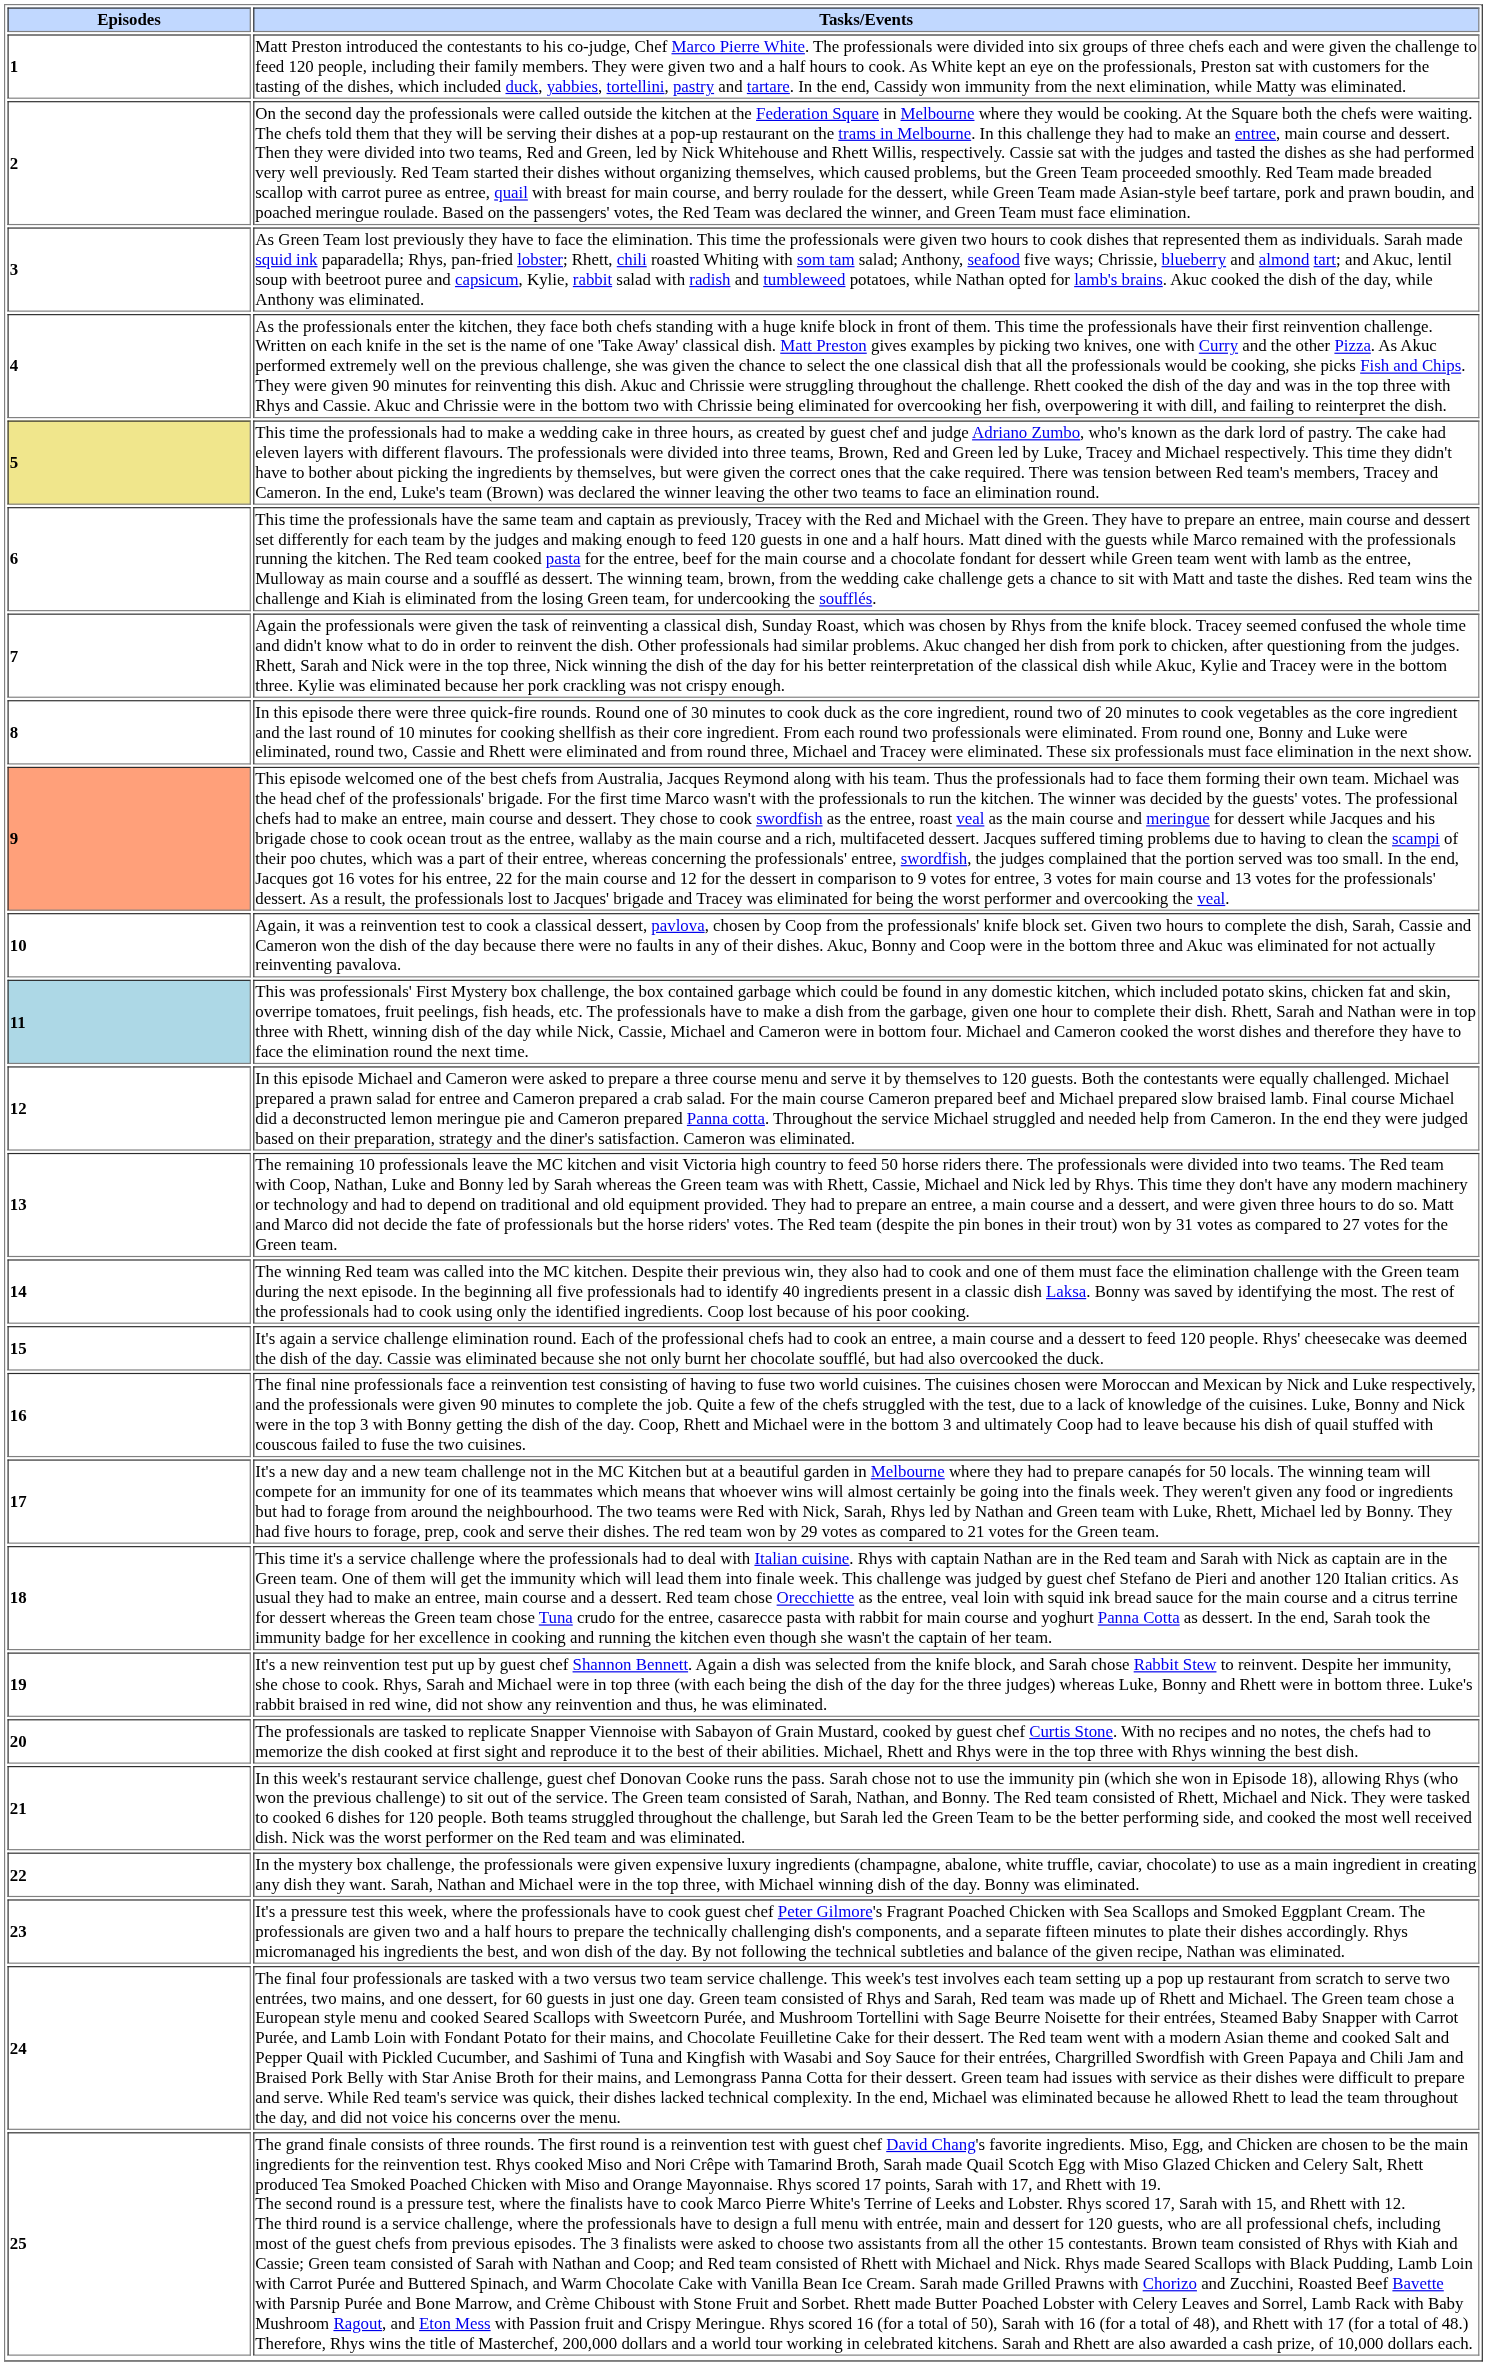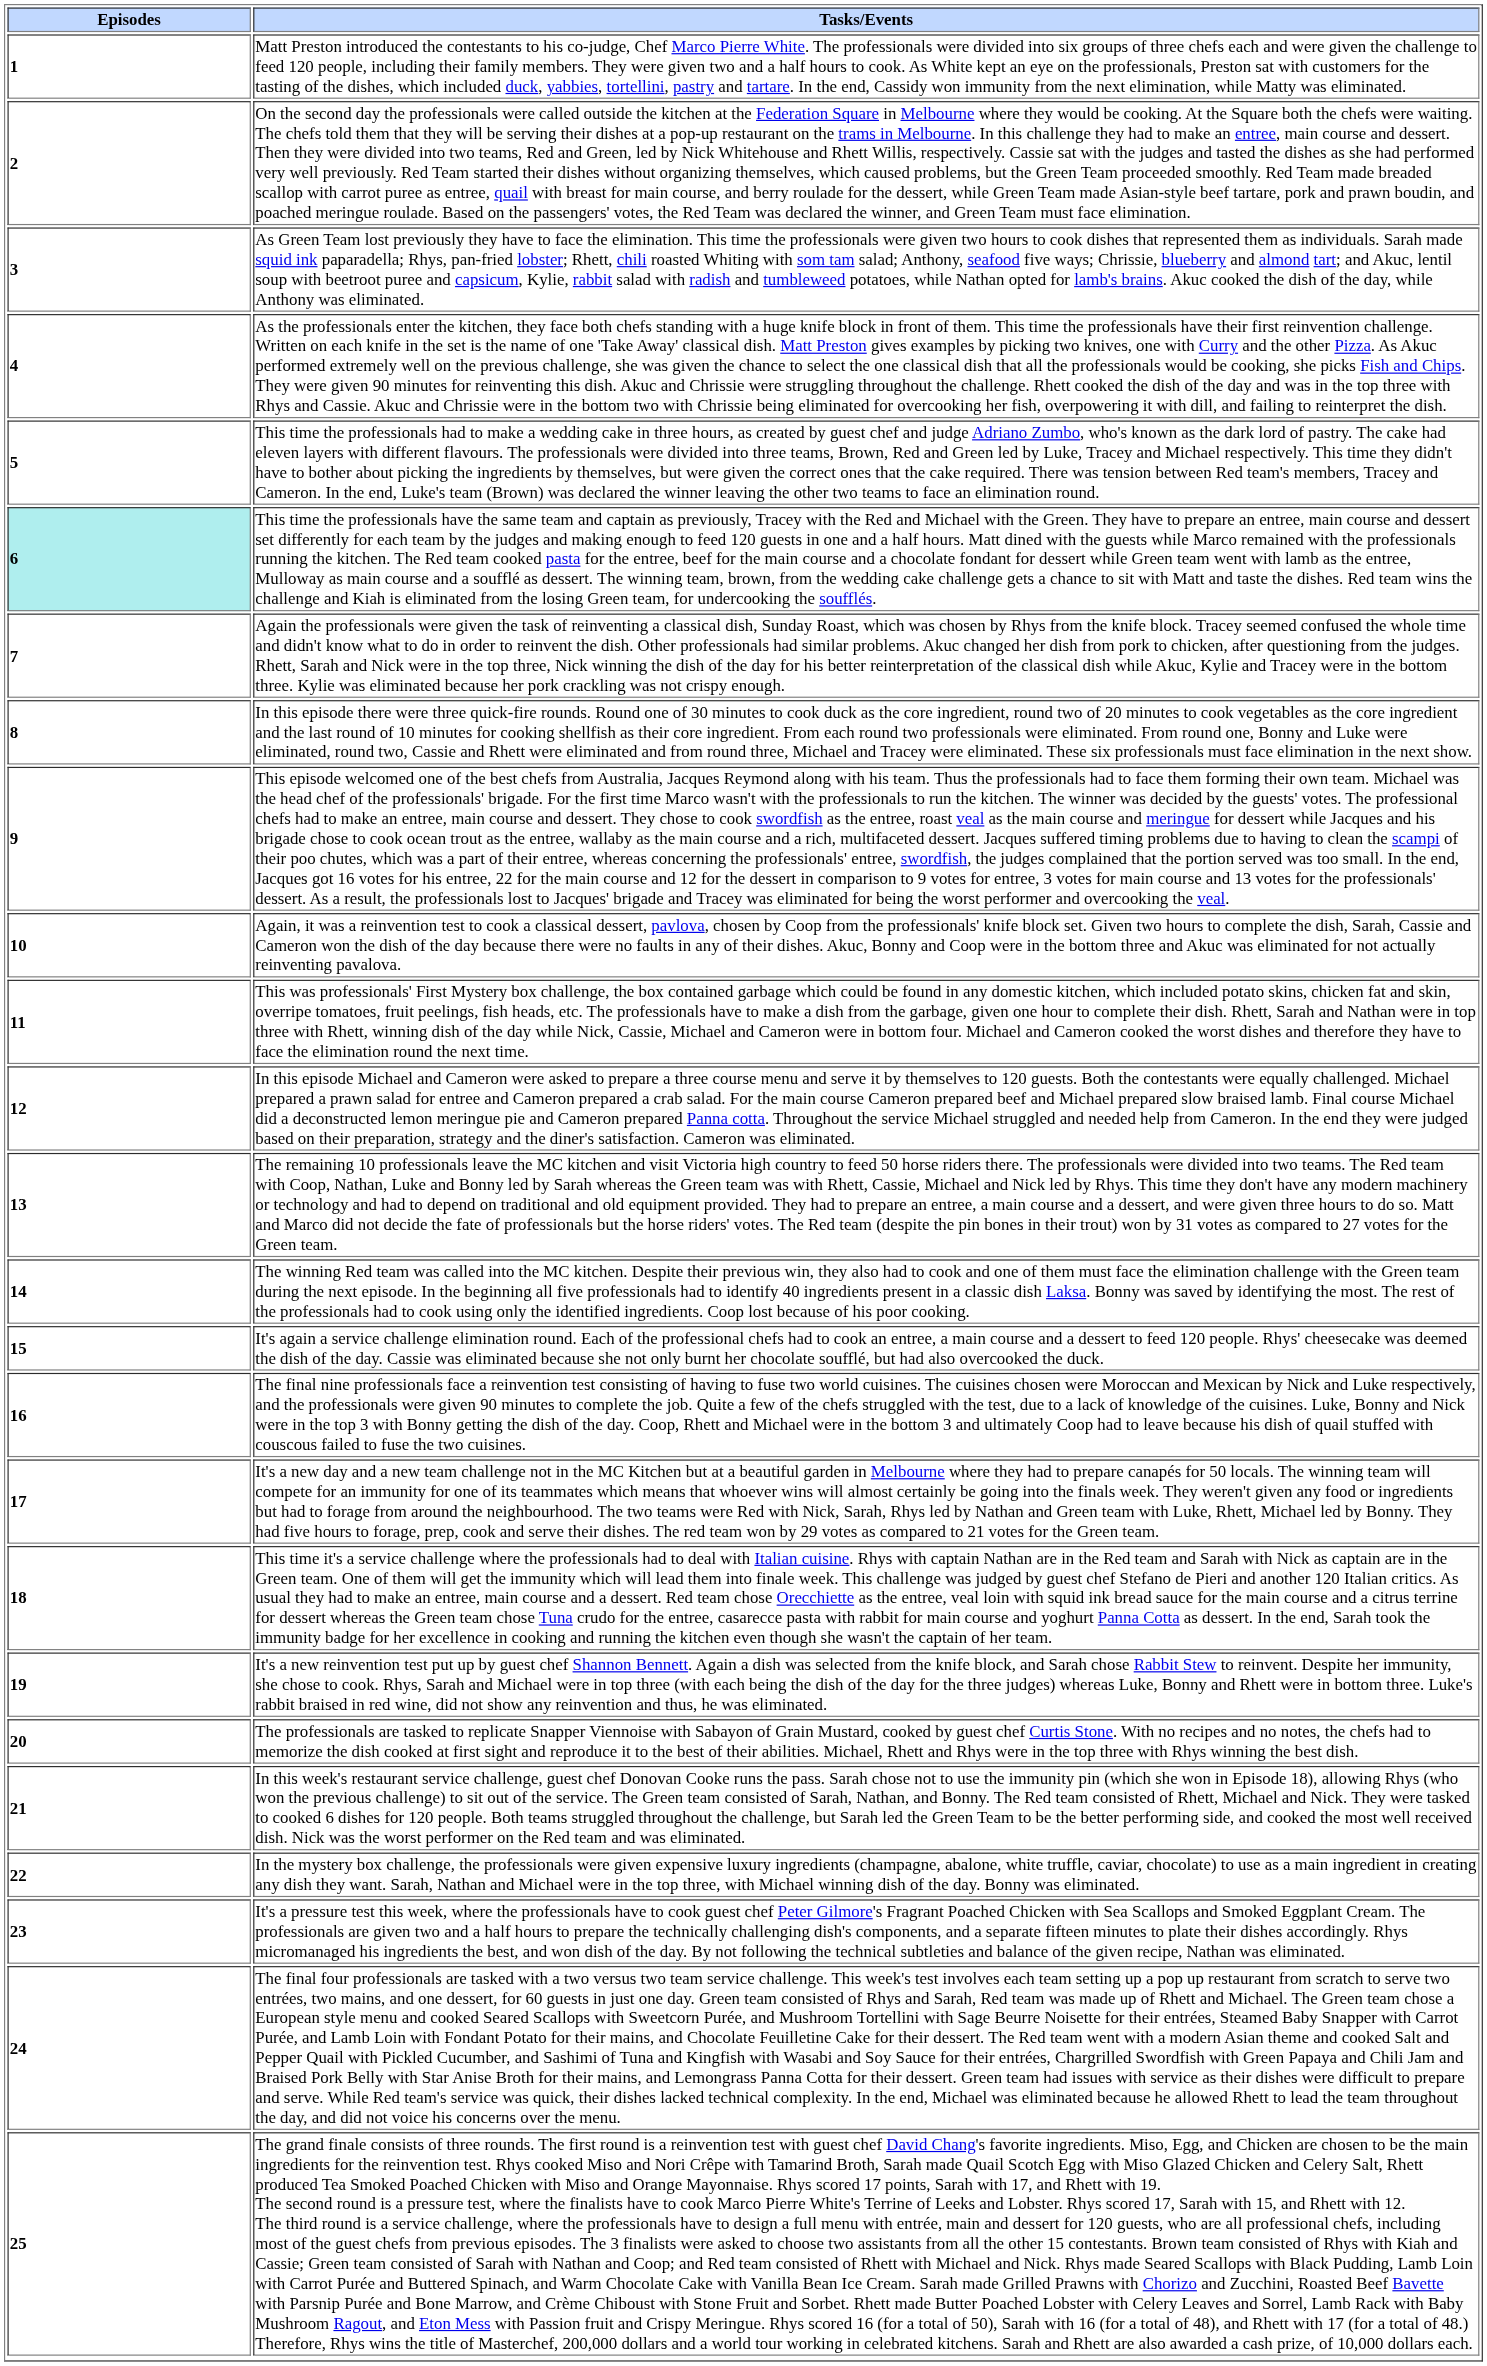row 6 | Episodes: khaki background -> no background
row 7 | Episodes: no background -> paleturquoise background
row 10 | Episodes: lightsalmon background -> no background
row 12 | Episodes: lightblue background -> no background
